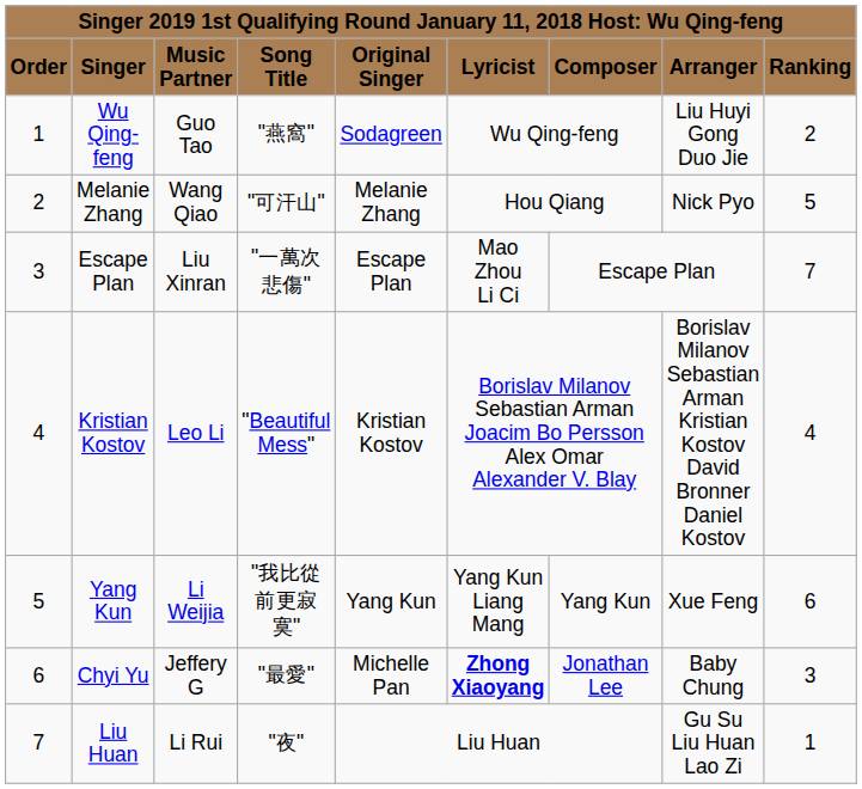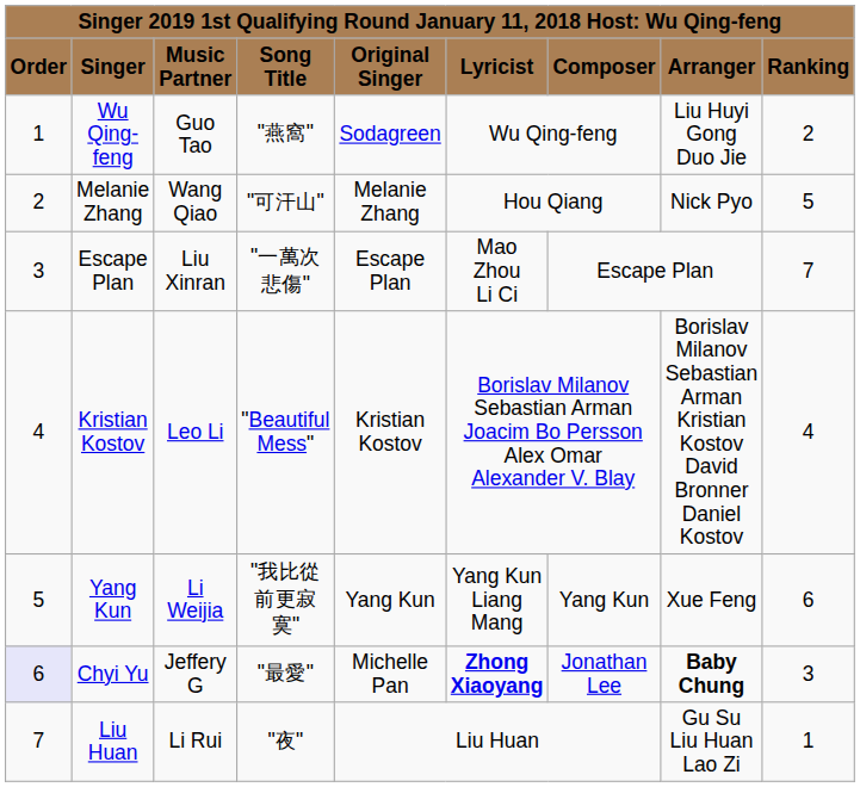Chyi Yu | column 1: no background -> lavender background
Chyi Yu | column 8: normal -> bold
